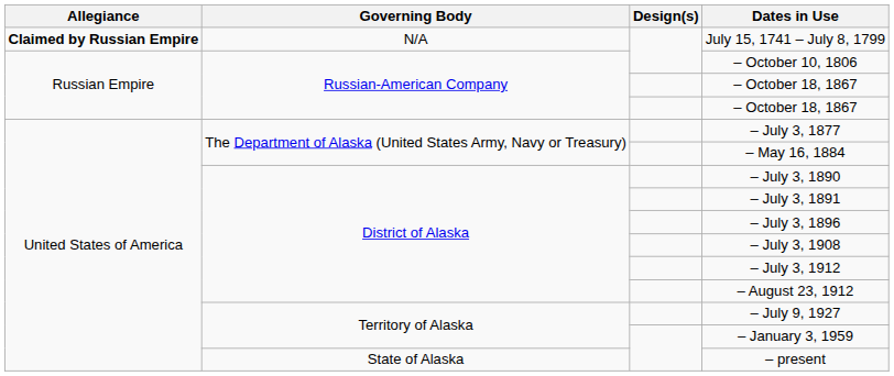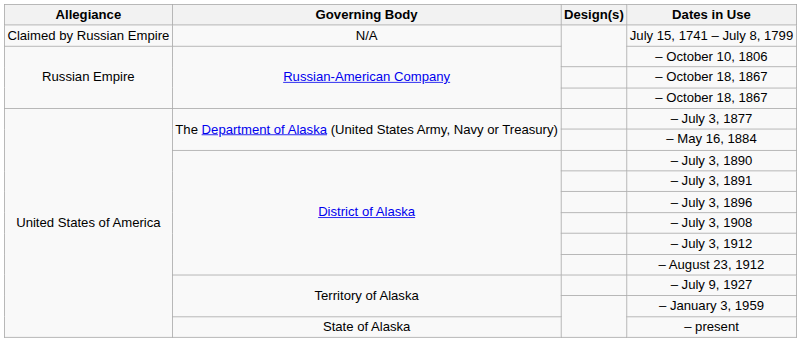July 15, 1741 – July 8, 1799 | Allegiance: bold -> normal
